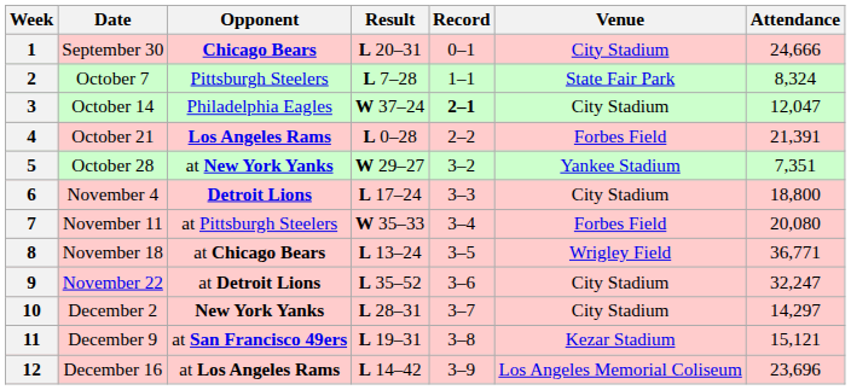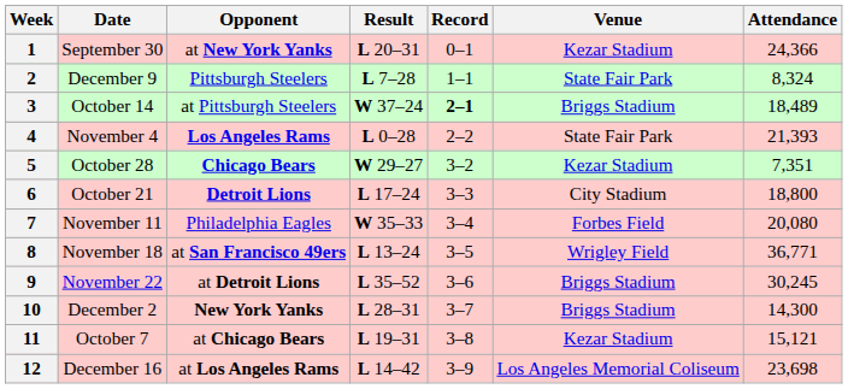1 | Opponent: Chicago Bears -> at New York Yanks
1 | Venue: City Stadium -> Kezar Stadium
1 | Attendance: 24,666 -> 24,366
2 | Date: October 7 -> December 9
3 | Opponent: Philadelphia Eagles -> at Pittsburgh Steelers
3 | Venue: City Stadium -> Briggs Stadium
3 | Attendance: 12,047 -> 18,489
4 | Date: October 21 -> November 4
4 | Venue: Forbes Field -> State Fair Park
4 | Attendance: 21,391 -> 21,393
5 | Opponent: at New York Yanks -> Chicago Bears
5 | Venue: Yankee Stadium -> Kezar Stadium
6 | Date: November 4 -> October 21
7 | Opponent: at Pittsburgh Steelers -> Philadelphia Eagles
8 | Opponent: at Chicago Bears -> at San Francisco 49ers
9 | Venue: City Stadium -> Briggs Stadium
9 | Attendance: 32,247 -> 30,245
10 | Venue: City Stadium -> Briggs Stadium
10 | Attendance: 14,297 -> 14,300
11 | Date: December 9 -> October 7
11 | Opponent: at San Francisco 49ers -> at Chicago Bears
12 | Attendance: 23,696 -> 23,698
